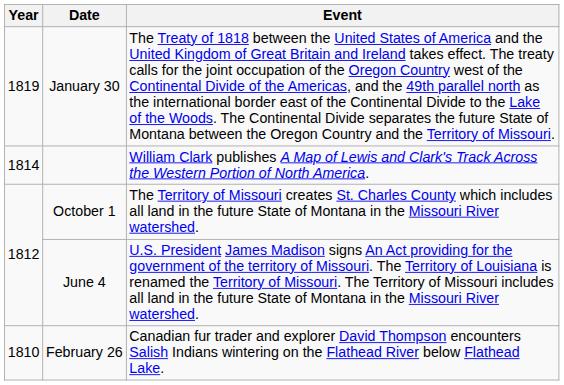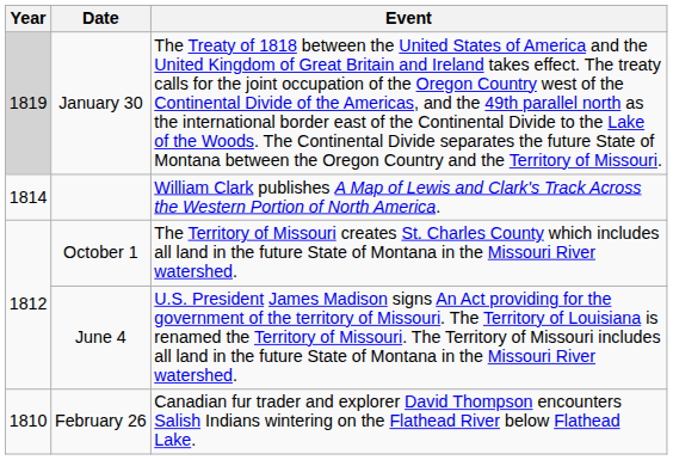January 30 | Year: no background -> lightgrey background
